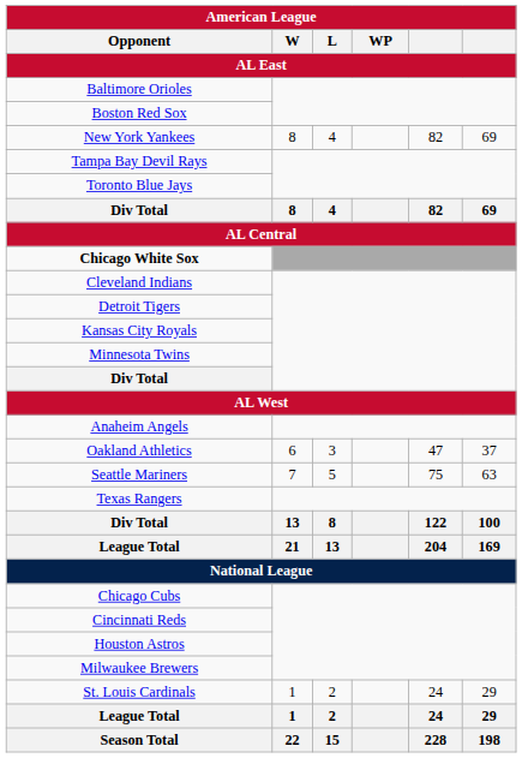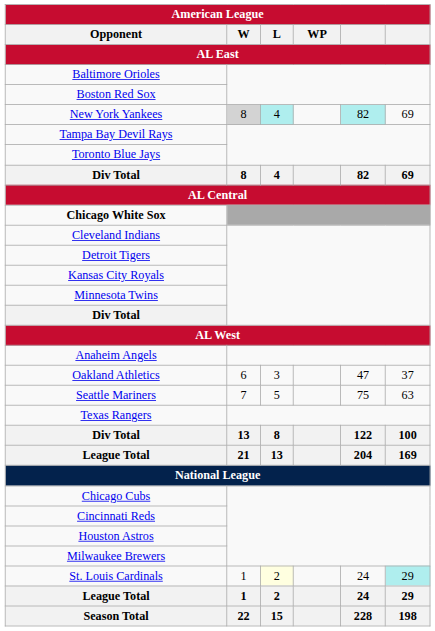New York Yankees | W: no background -> lightgrey background
New York Yankees | L: no background -> paleturquoise background
New York Yankees | column 5: no background -> paleturquoise background
St. Louis Cardinals | L: no background -> lightyellow background
St. Louis Cardinals | column 6: no background -> paleturquoise background
